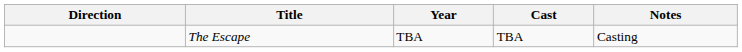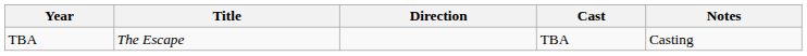columns swapped: Year <-> Direction
